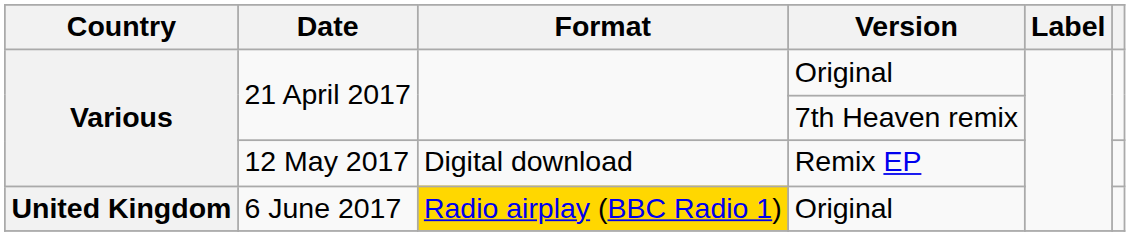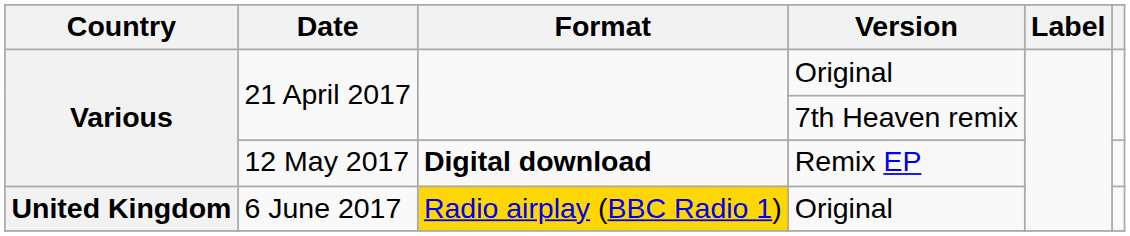12 May 2017 | Format: normal -> bold
